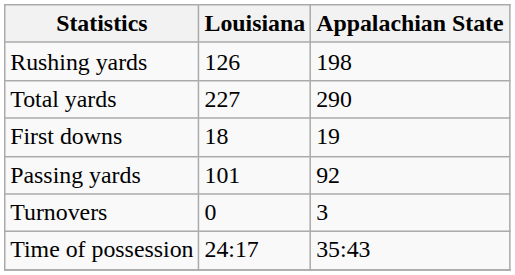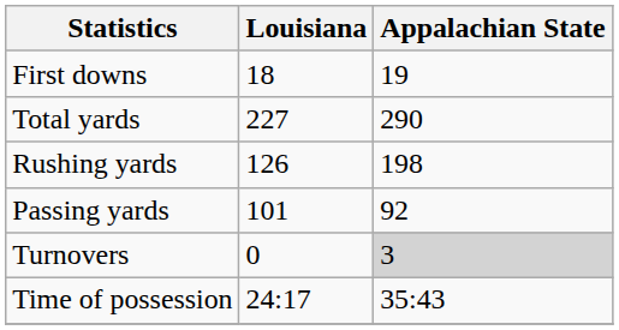rows swapped: First downs <-> Rushing yards
Turnovers | Appalachian State: no background -> lightgrey background
